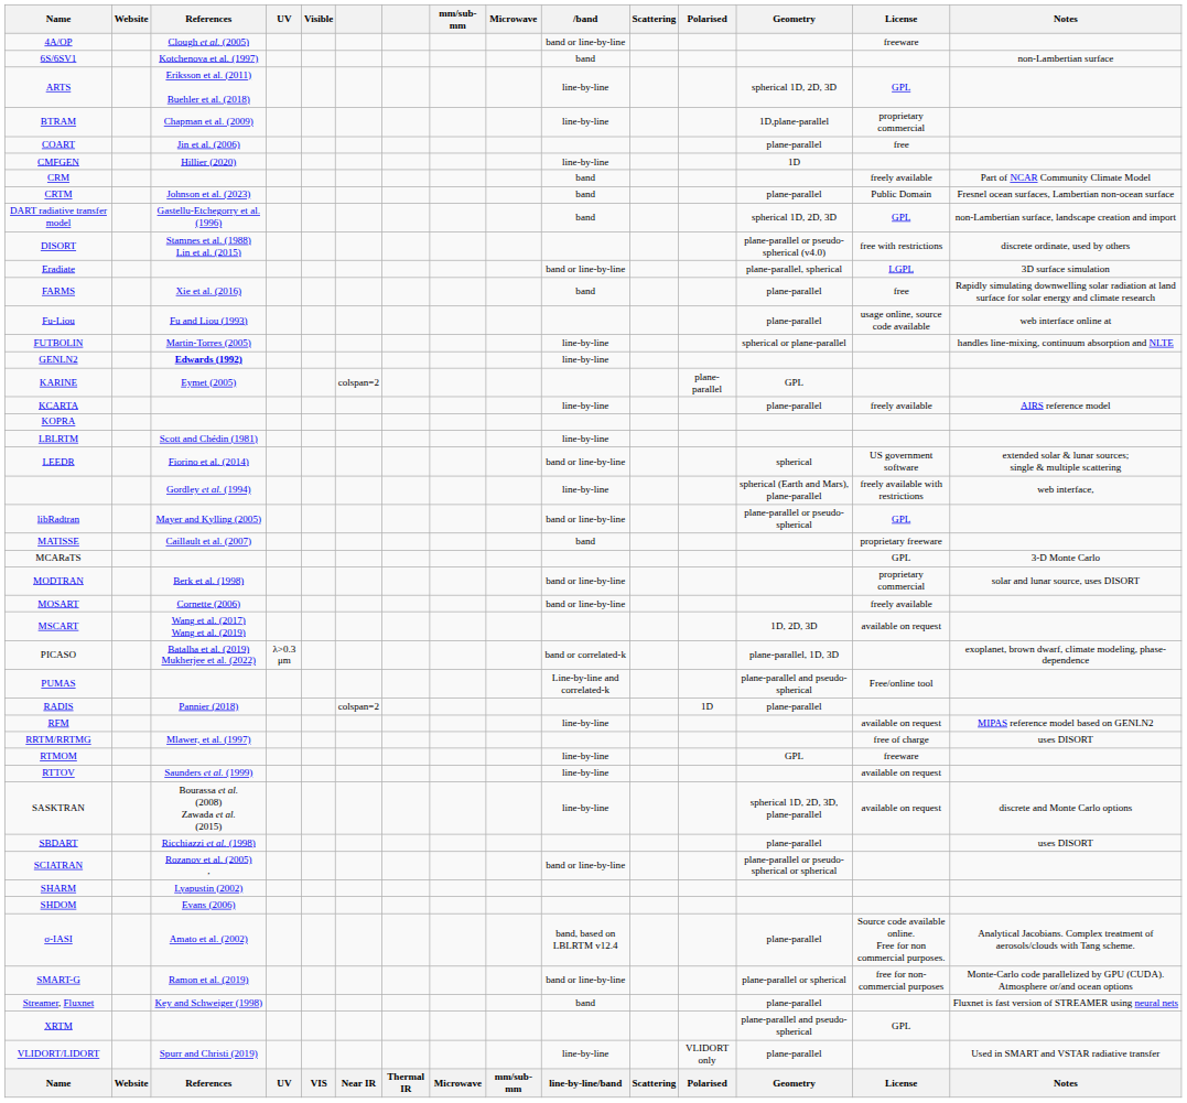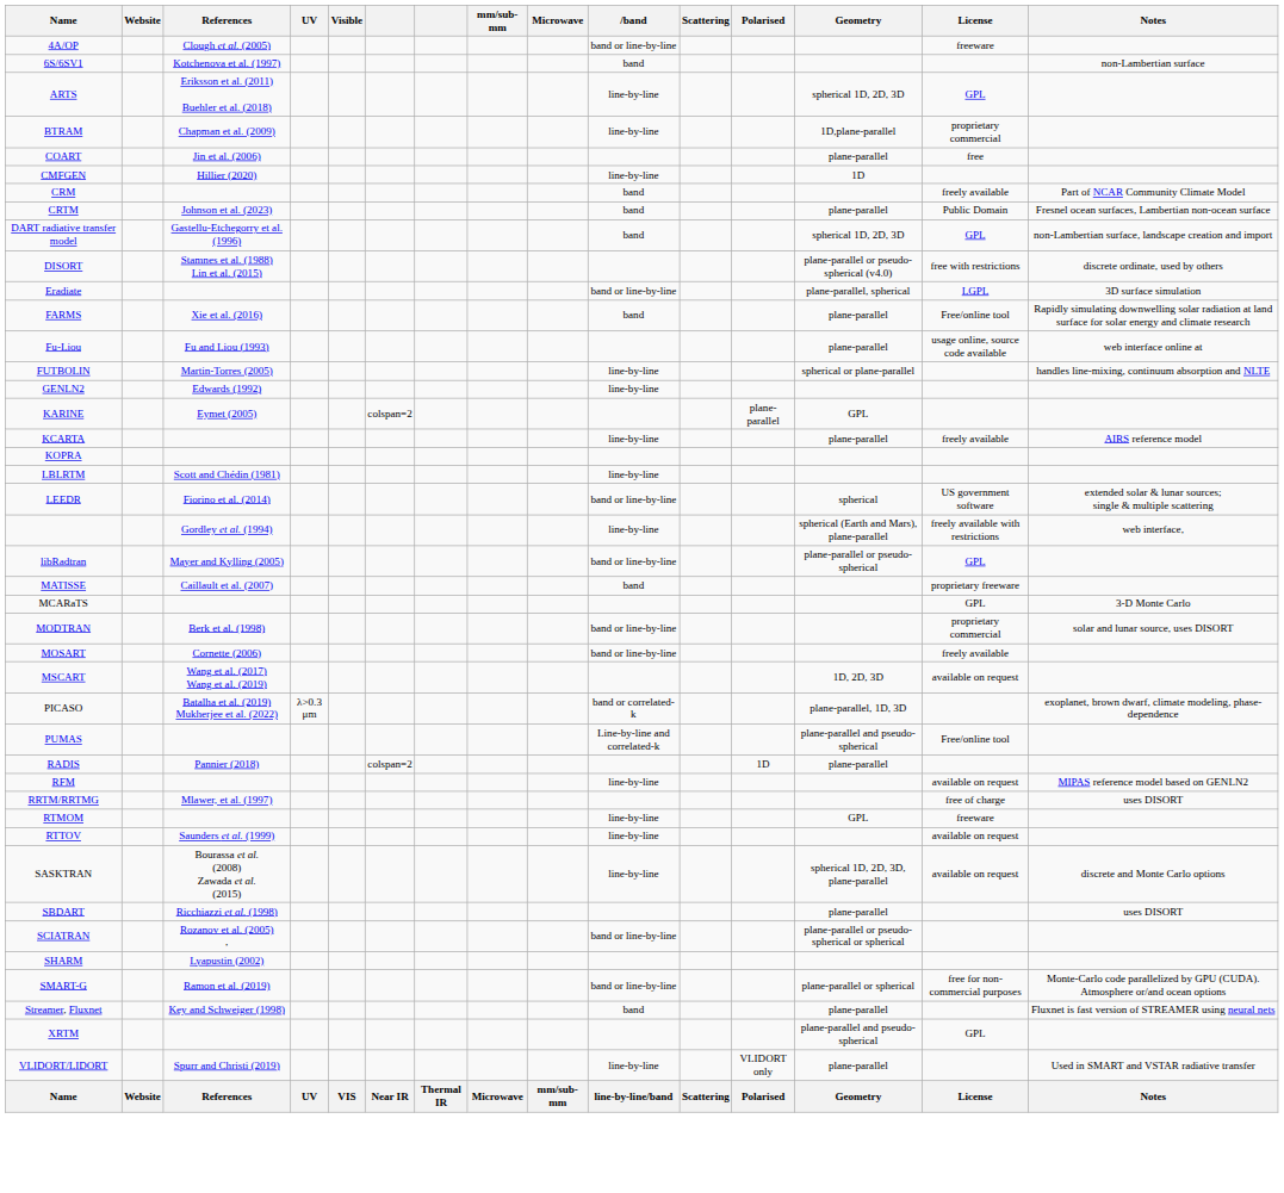FARMS | License: free -> Free/online tool
GENLN2 | References: bold -> normal
- row: SHDOM | Evans (2006)
- row: σ-IASI | Amato et al. (2002) | band, based on LBLRTM v12.4 | plane-parallel | Source code available online. Free for non commercial purposes. | Analytical Jacobians. Complex treatment of aerosols/clouds with Tang scheme.
